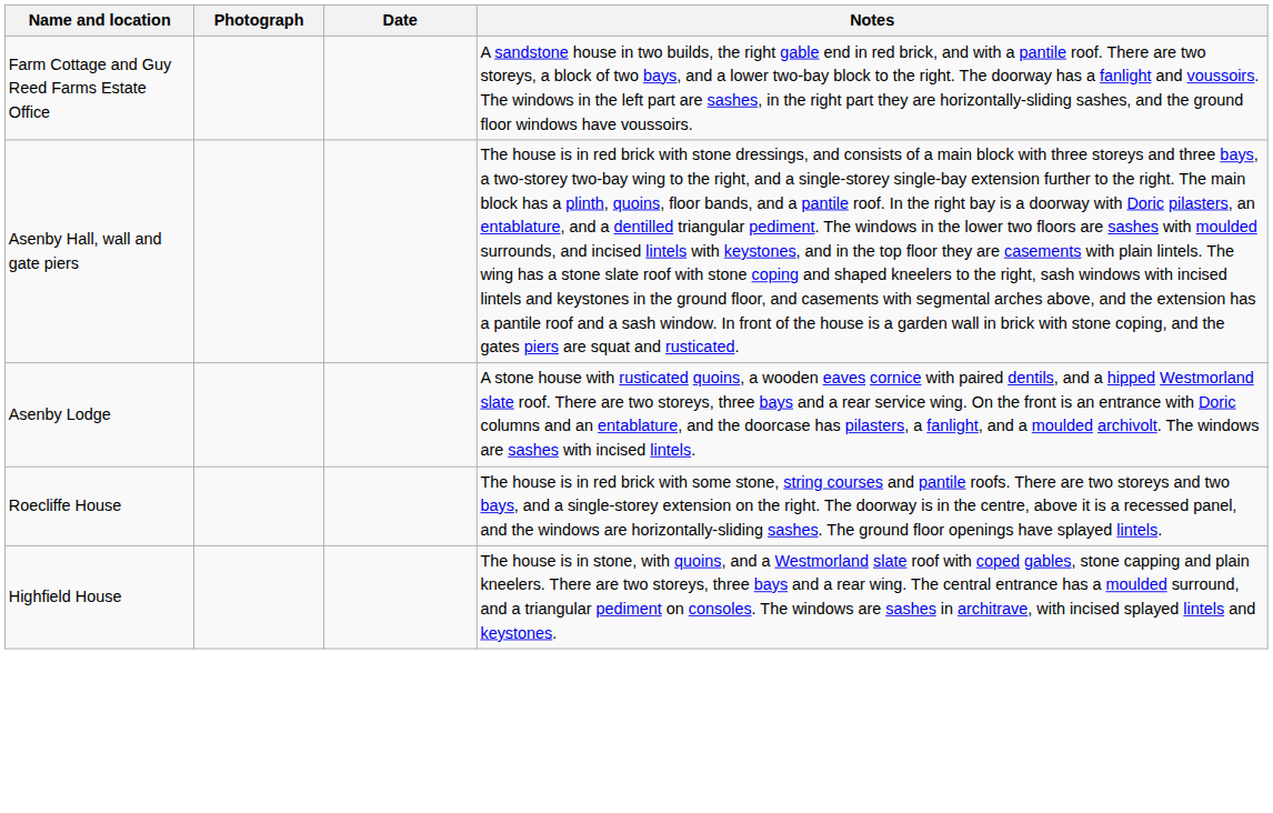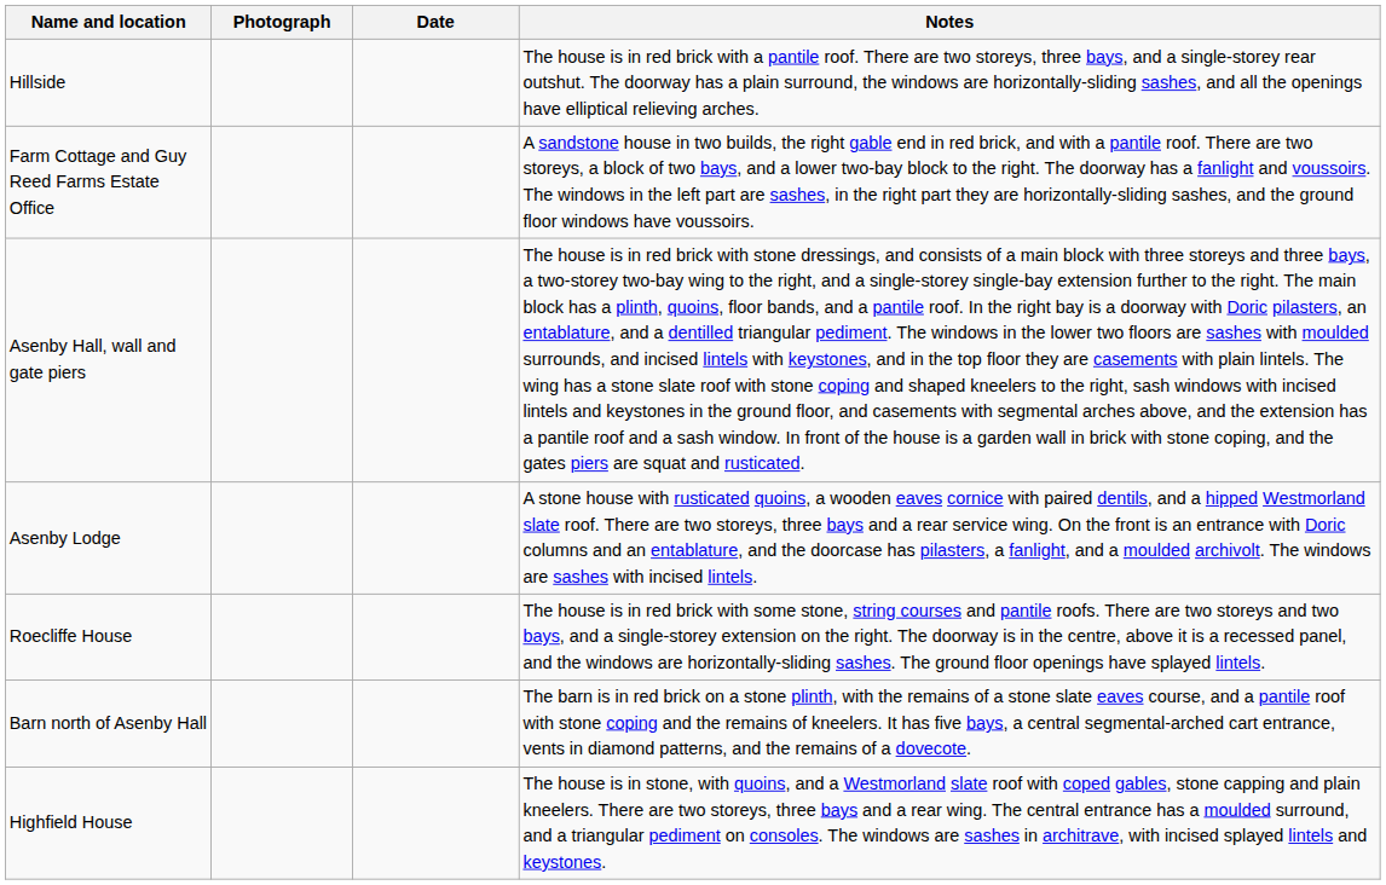+ row: Hillside | The house is in red brick with a pantile roof. There are two storeys, three bays, and a single-storey rear outshut. The doorway has a plain surround, the windows are horizontally-sliding sashes, and all the openings have elliptical relieving arches.
+ row: Barn north of Asenby Hall | The barn is in red brick on a stone plinth, with the remains of a stone slate eaves course, and a pantile roof with stone coping and the remains of kneelers. It has five bays, a central segmental-arched cart entrance, vents in diamond patterns, and the remains of a dovecote.
